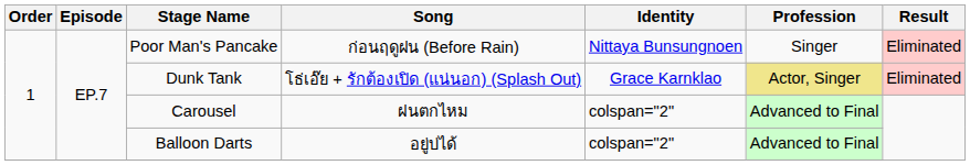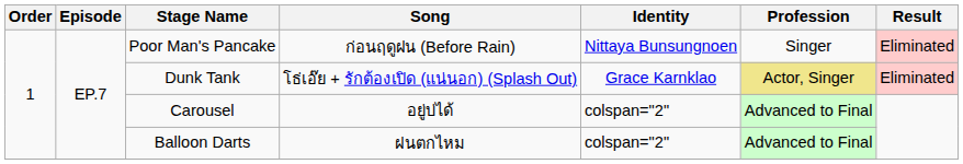Carousel | Song: ฝนตกไหม -> อยู่บ่ได้
Balloon Darts | Song: อยู่บ่ได้ -> ฝนตกไหม
